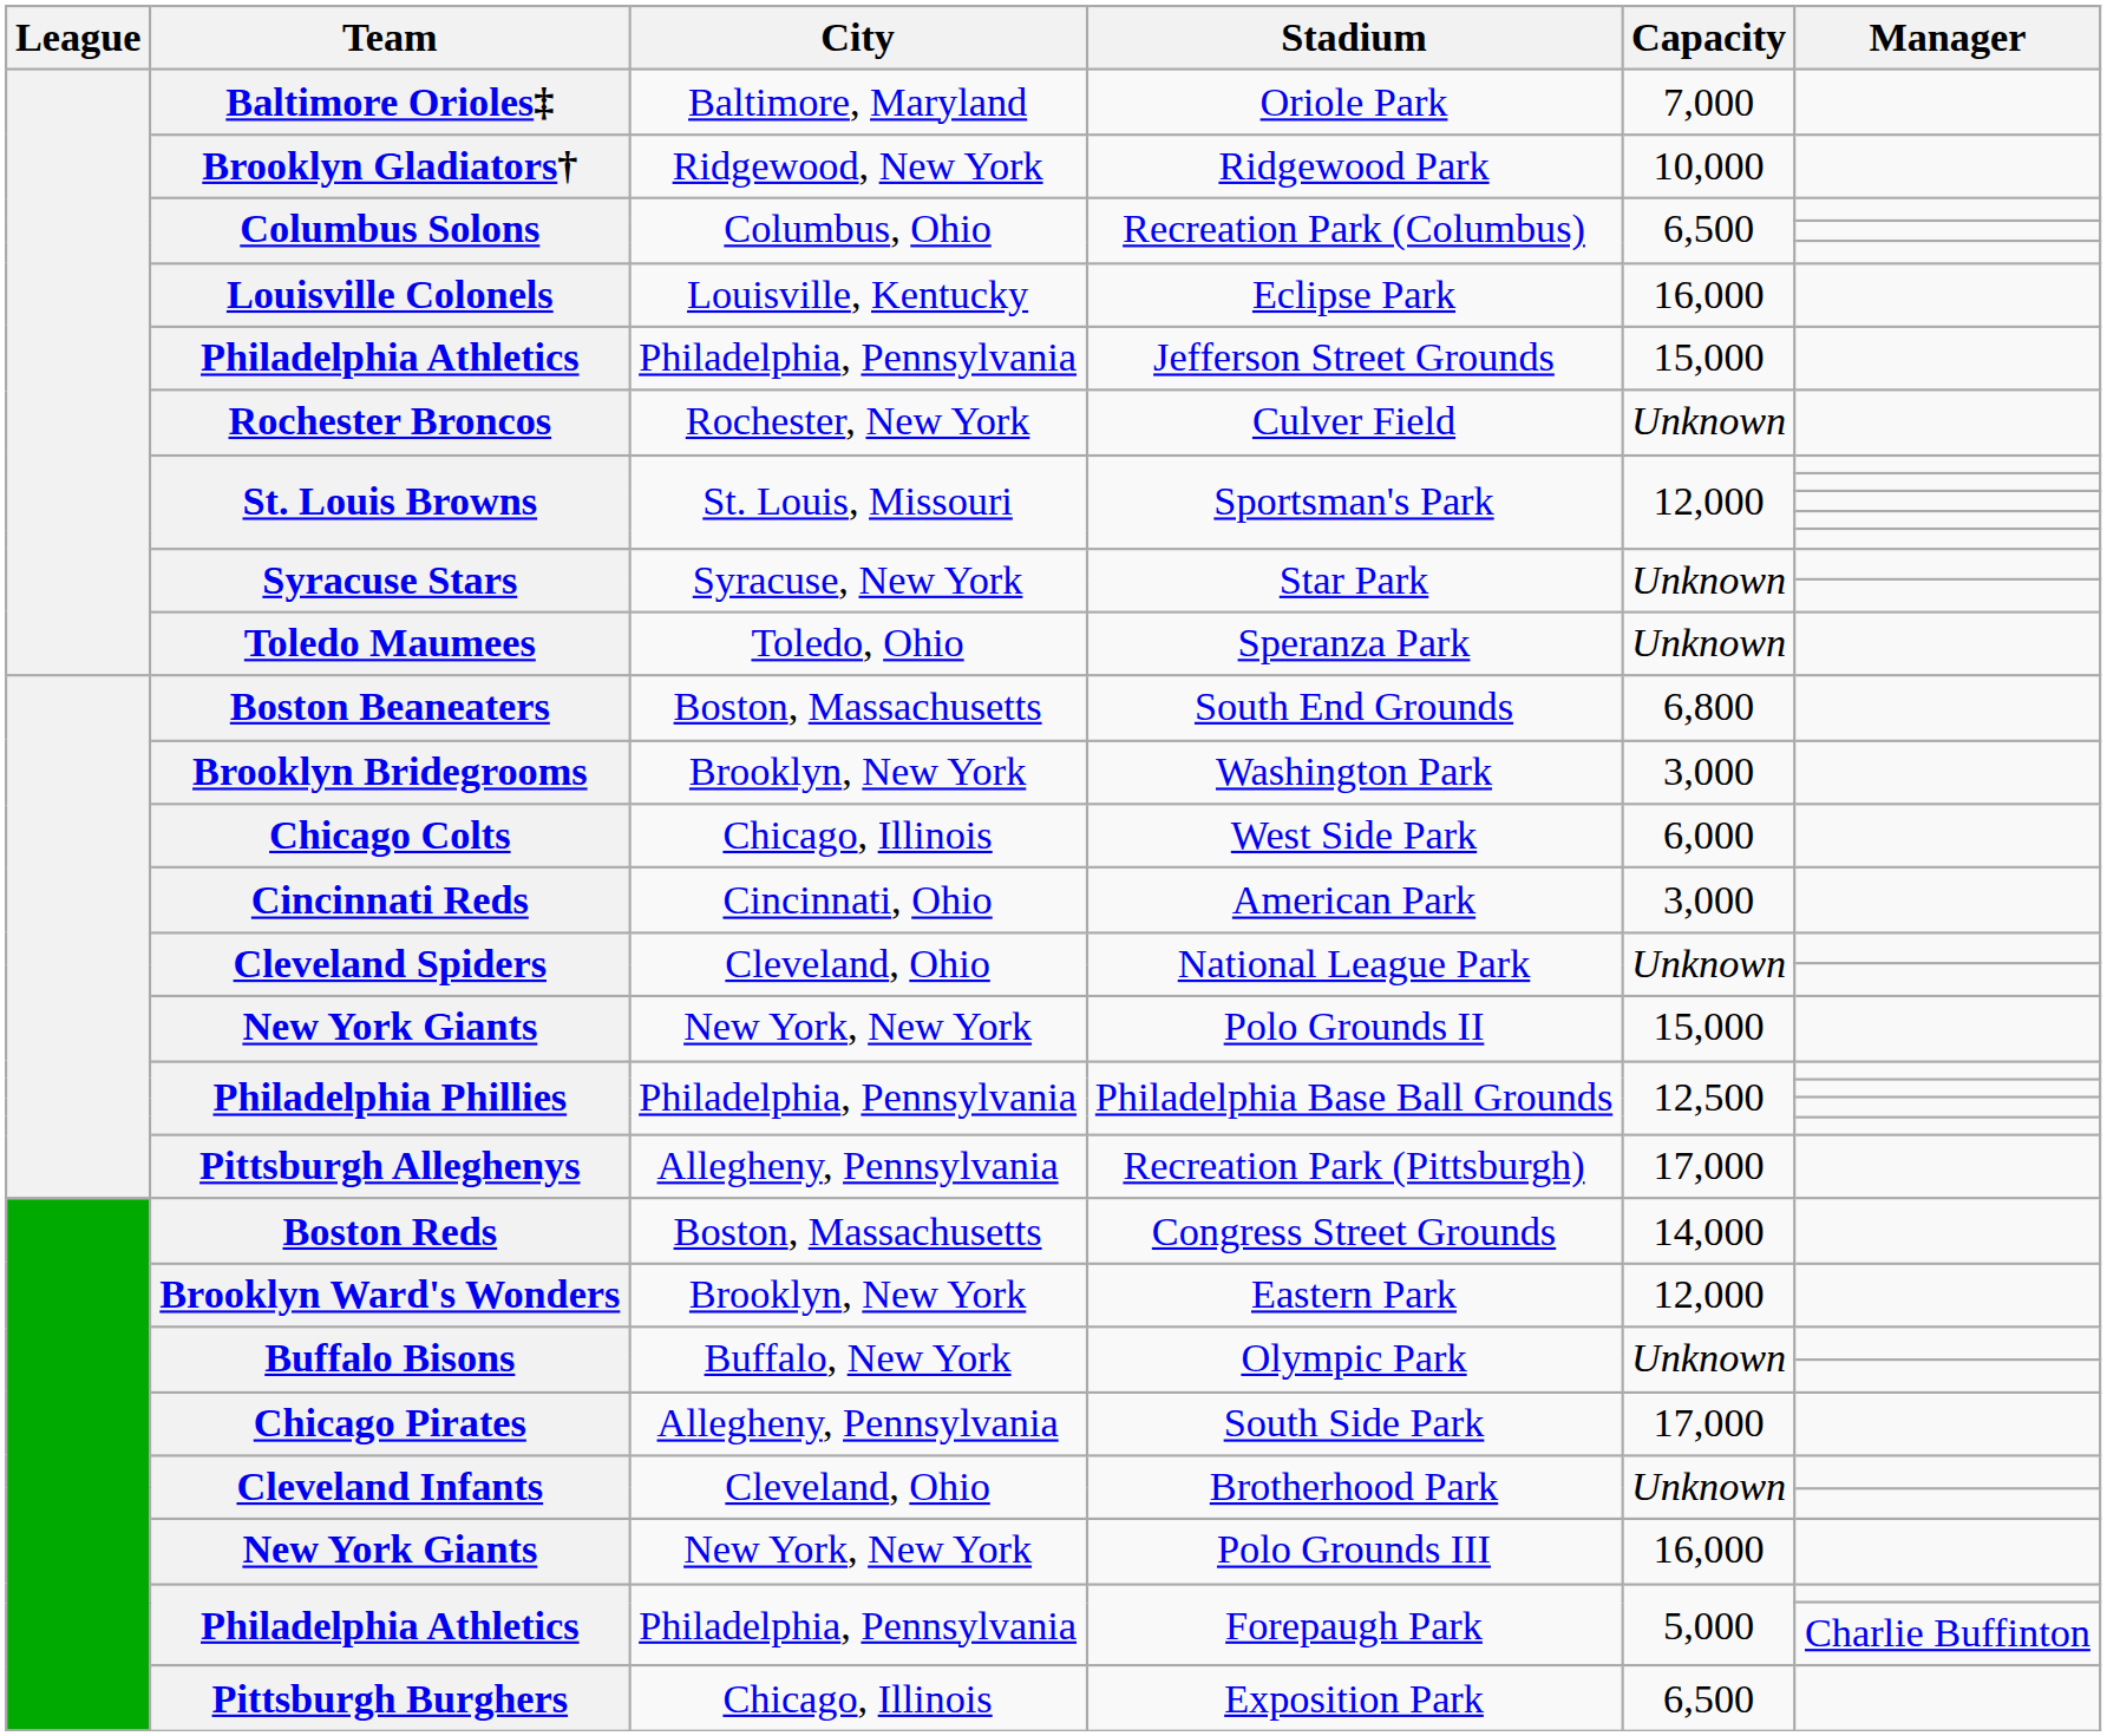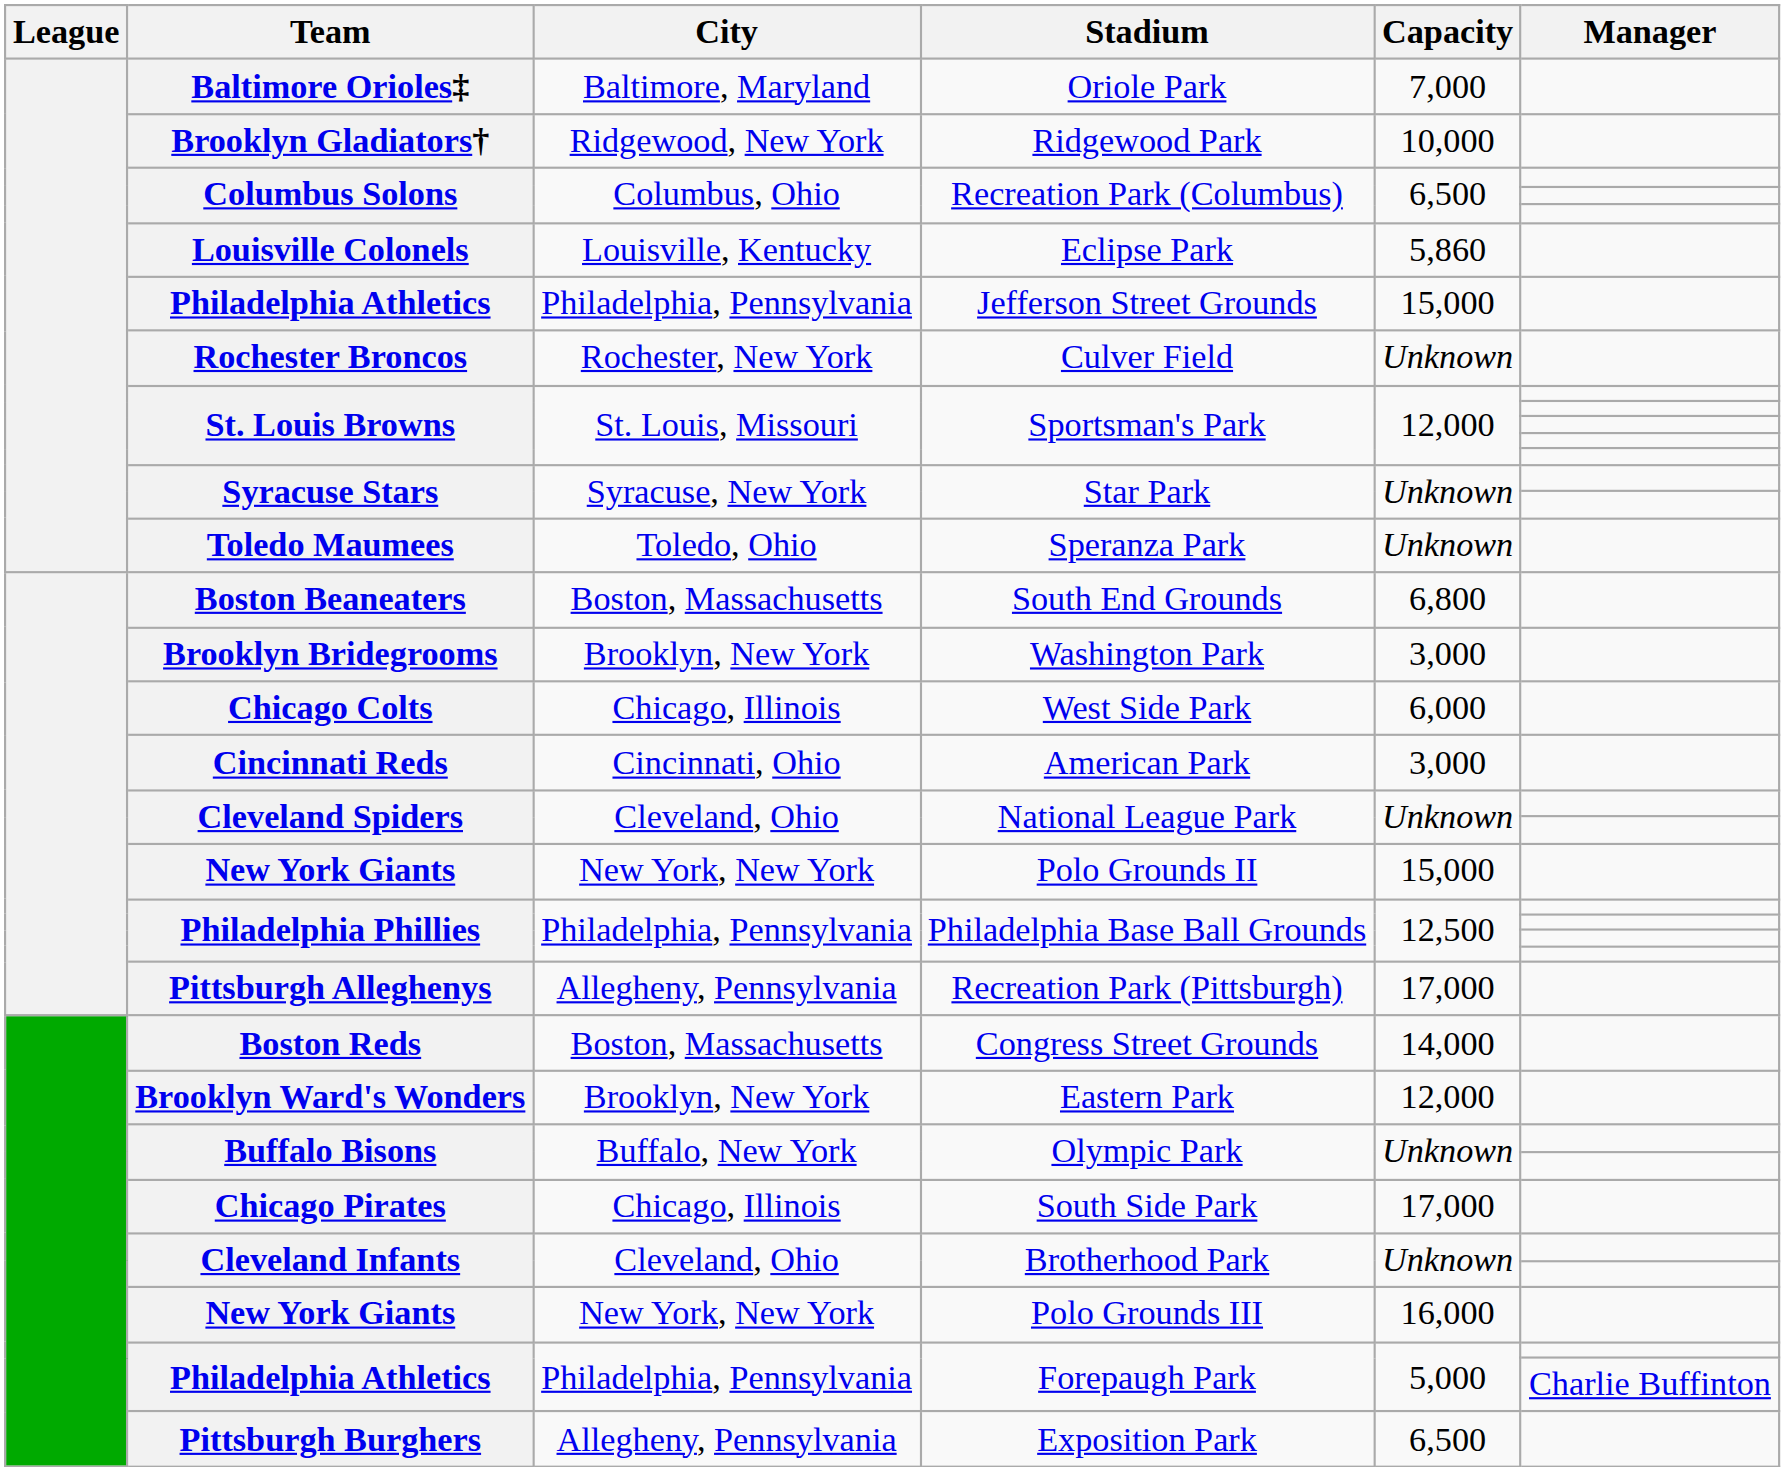Eclipse Park | Capacity: 16,000 -> 5,860
South Side Park | City: Allegheny, Pennsylvania -> Chicago, Illinois
Exposition Park | City: Chicago, Illinois -> Allegheny, Pennsylvania
